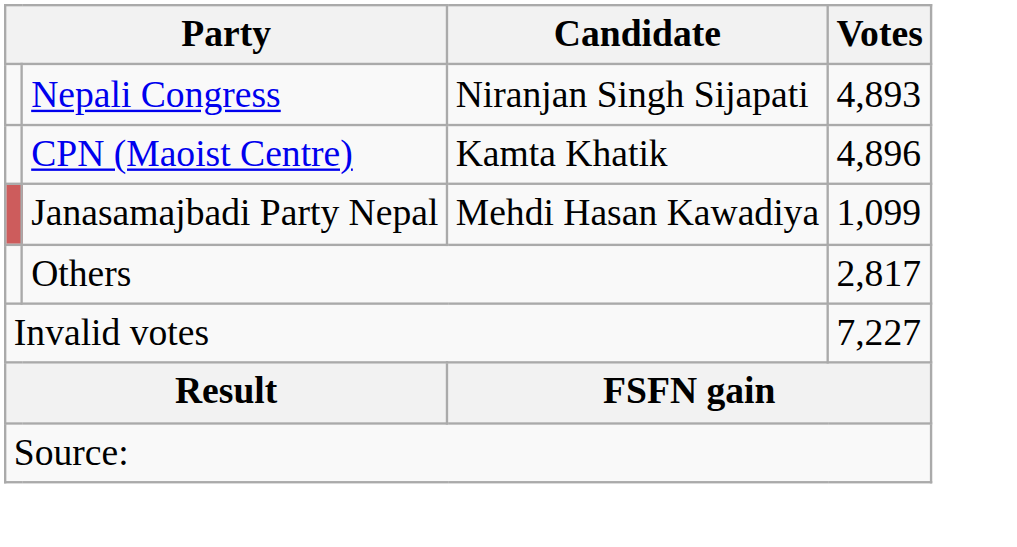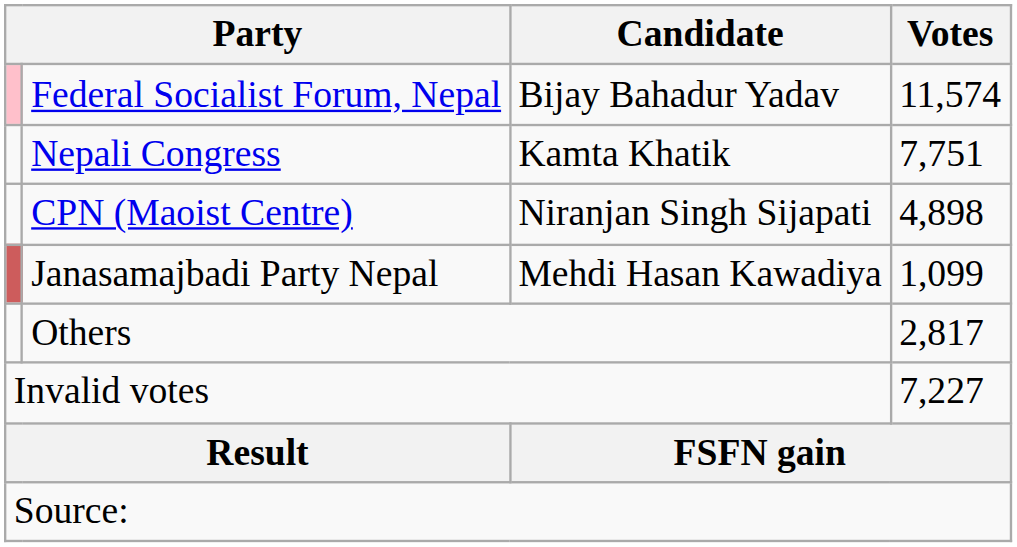+ row: Federal Socialist Forum, Nepal | Bijay Bahadur Yadav | 11,574
Nepali Congress | Candidate: Niranjan Singh Sijapati -> Kamta Khatik
Nepali Congress | Votes: 4,893 -> 7,751
CPN (Maoist Centre) | Candidate: Kamta Khatik -> Niranjan Singh Sijapati
CPN (Maoist Centre) | Votes: 4,896 -> 4,898
